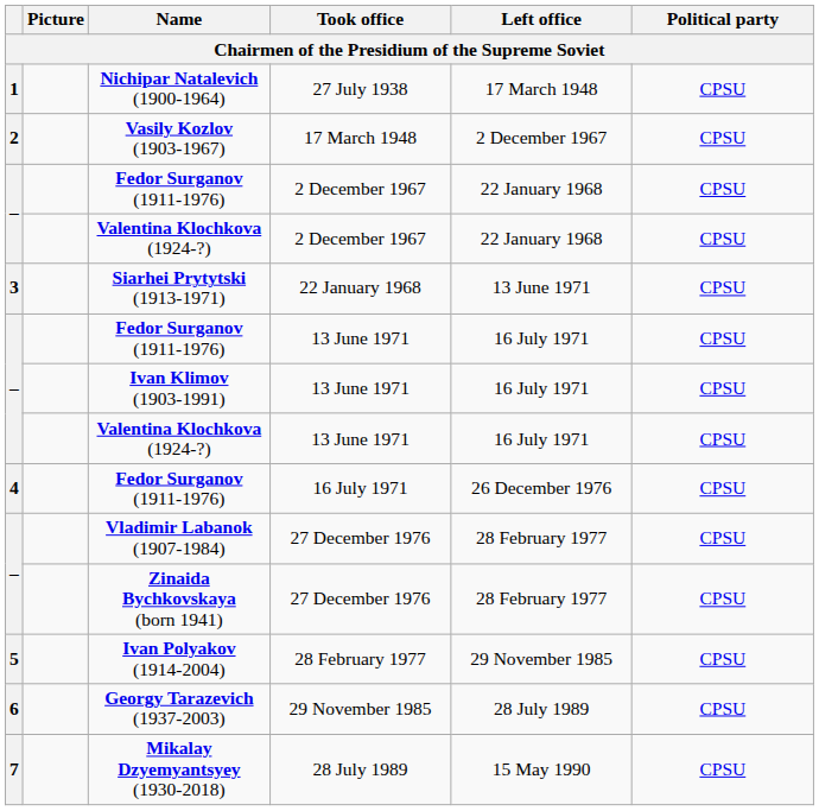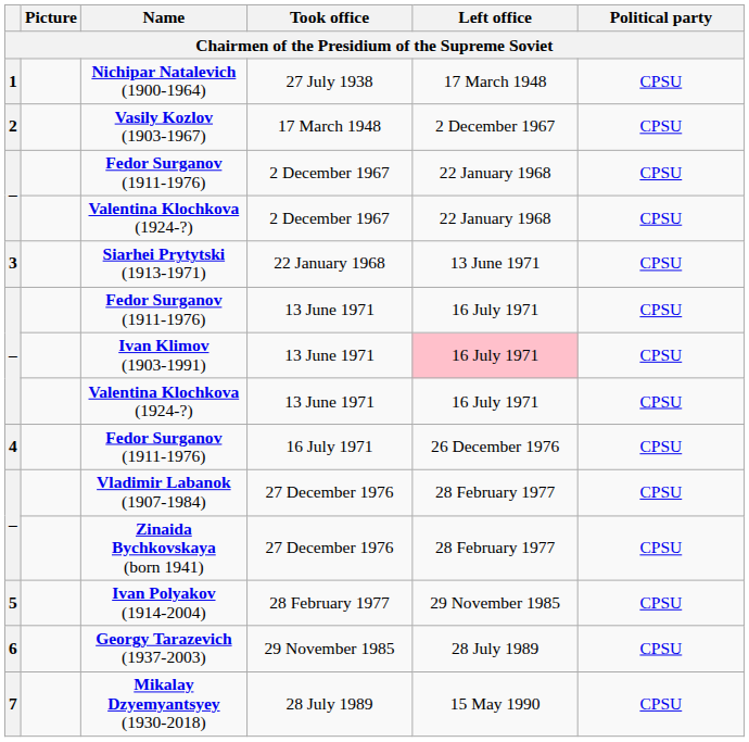Ivan Klimov (1903-1991) | Left office: no background -> pink background
